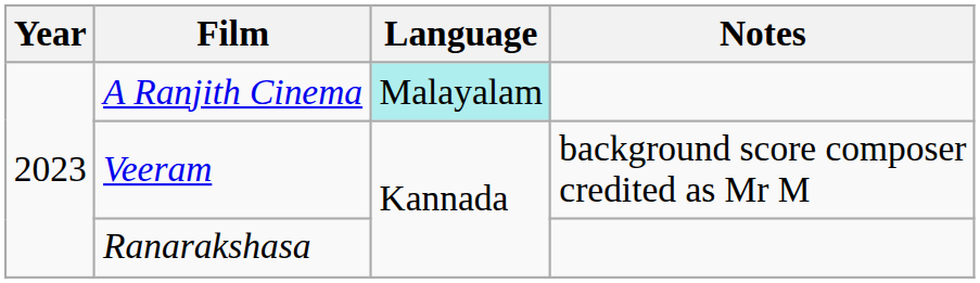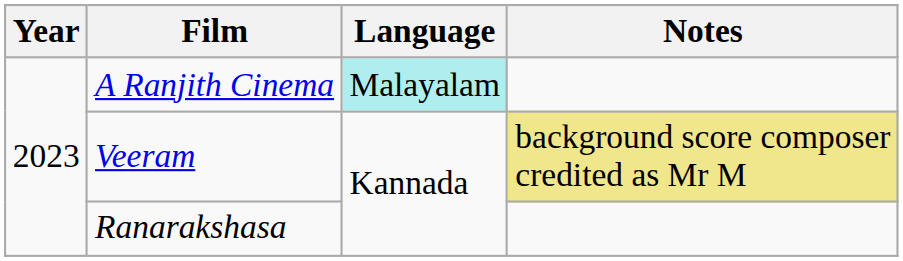Veeram | Notes: no background -> khaki background
